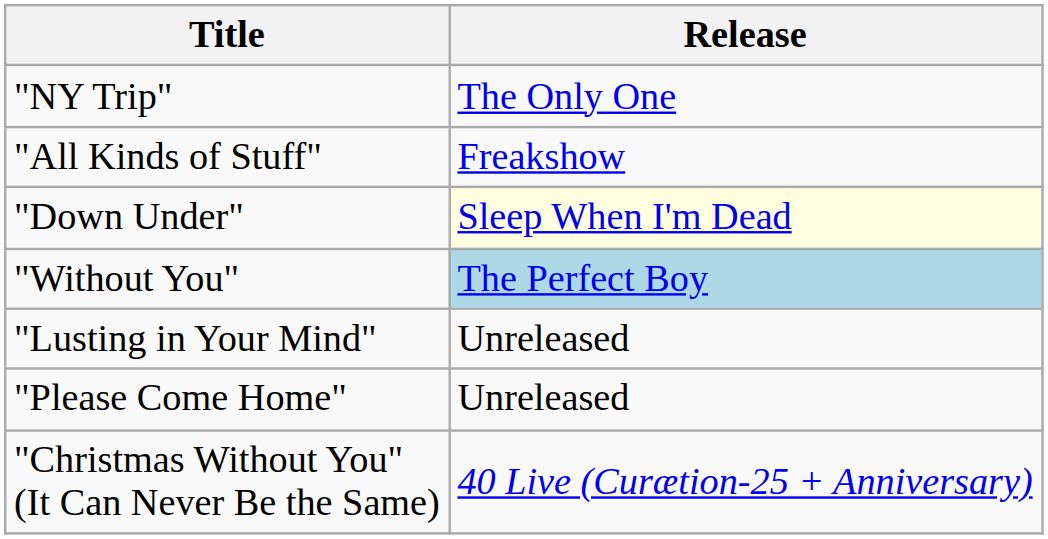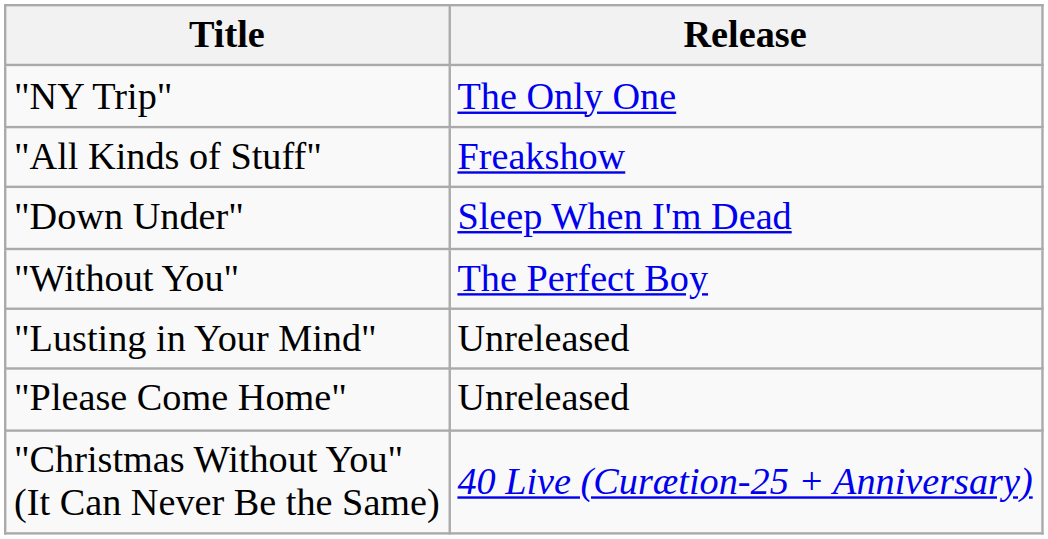"Down Under" | Release: lightyellow background -> no background
"Without You" | Release: lightblue background -> no background
